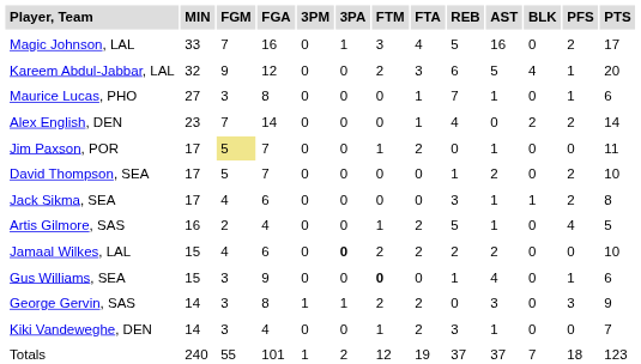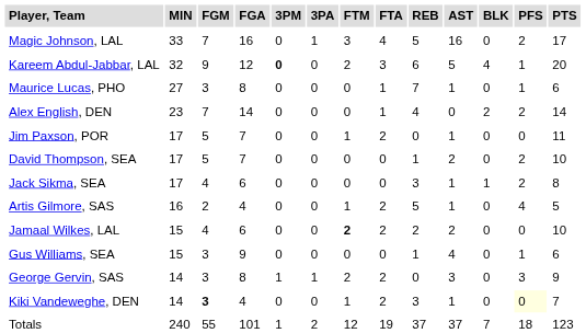Kareem Abdul-Jabbar, LAL | 3PM: normal -> bold
Jim Paxson, POR | FGM: khaki background -> no background
Jamaal Wilkes, LAL | 3PA: bold -> normal
Jamaal Wilkes, LAL | FTM: normal -> bold
Gus Williams, SEA | FTM: bold -> normal
Kiki Vandeweghe, DEN | FGM: normal -> bold
Kiki Vandeweghe, DEN | PFS: no background -> lightyellow background
